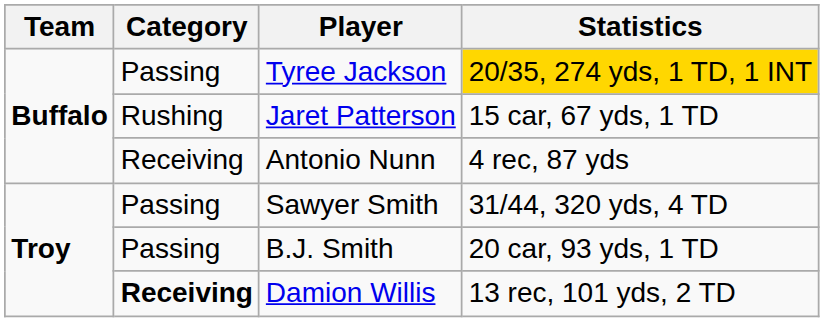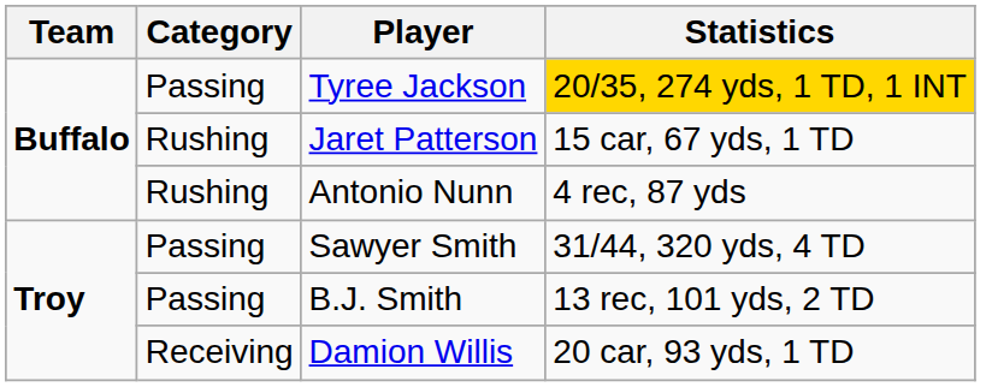Antonio Nunn | Category: Receiving -> Rushing
B.J. Smith | Statistics: 20 car, 93 yds, 1 TD -> 13 rec, 101 yds, 2 TD
Damion Willis | Category: bold -> normal
Damion Willis | Statistics: 13 rec, 101 yds, 2 TD -> 20 car, 93 yds, 1 TD
